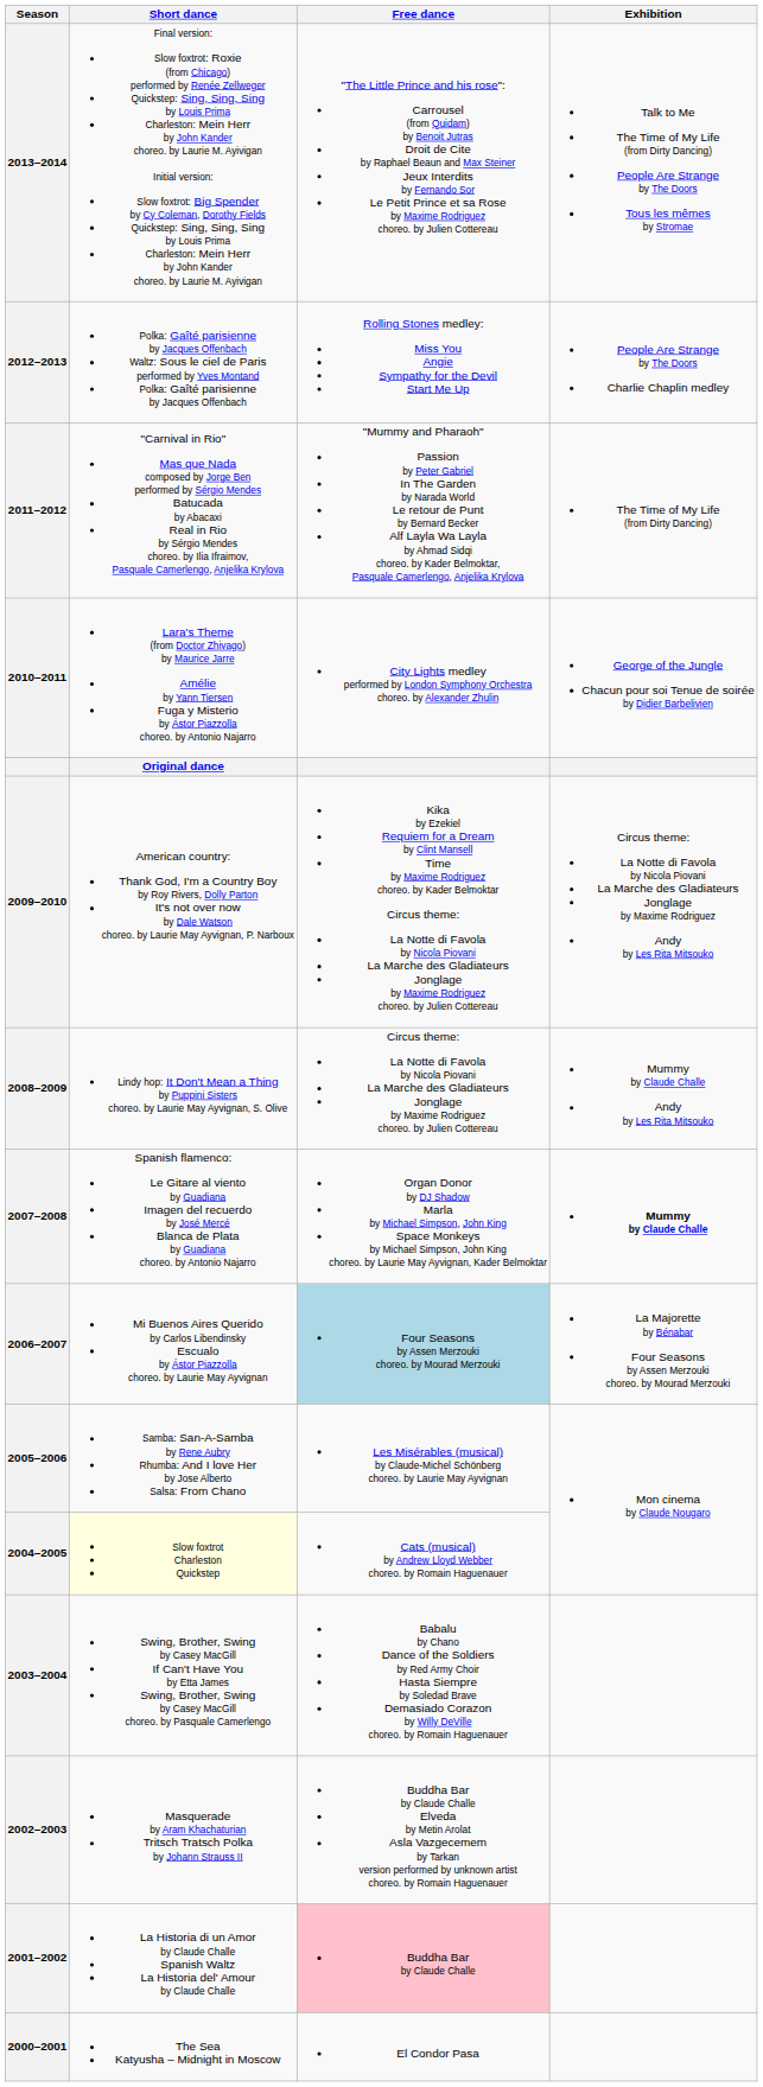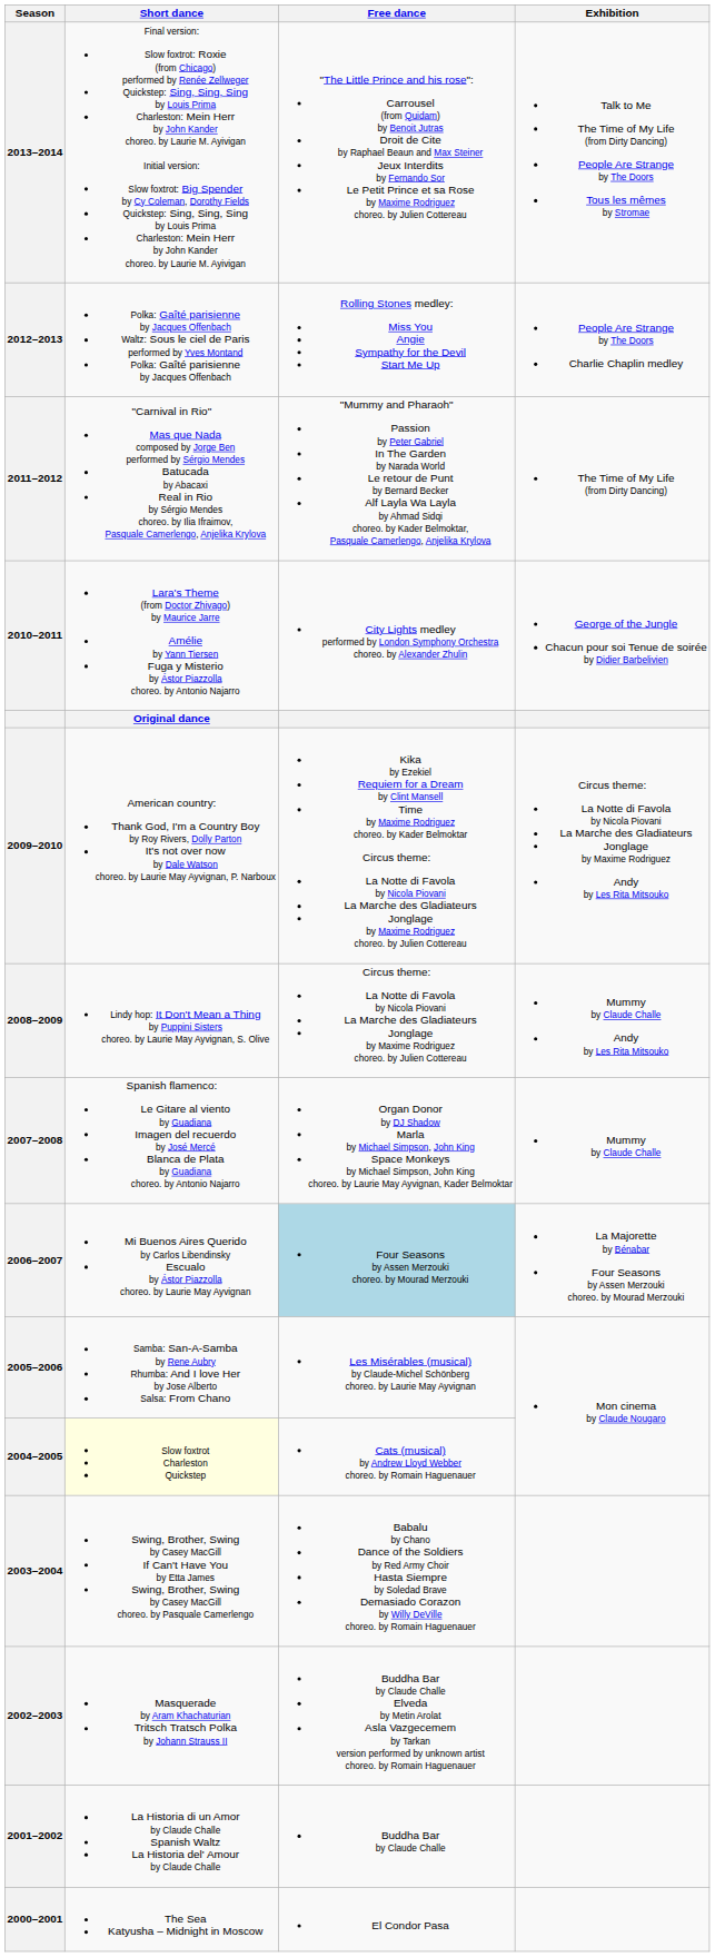2007–2008 | Exhibition: bold -> normal
2001–2002 | Free dance: pink background -> no background
